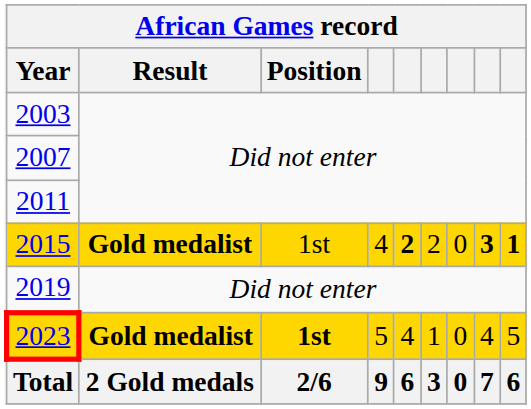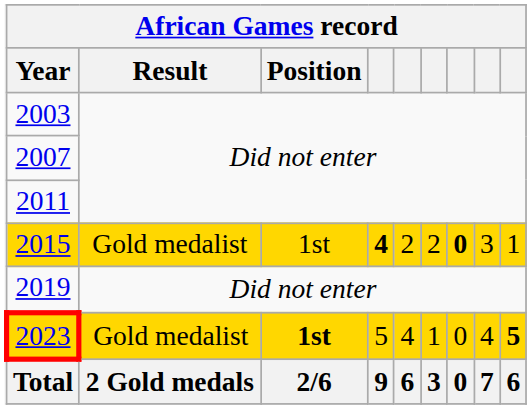2015 | African Games record / Result: bold -> normal
2015 | column 4: normal -> bold
2015 | column 5: bold -> normal
2015 | column 7: normal -> bold
2015 | column 8: bold -> normal
2015 | column 9: bold -> normal
2023 | African Games record / Result: bold -> normal
2023 | column 9: normal -> bold
